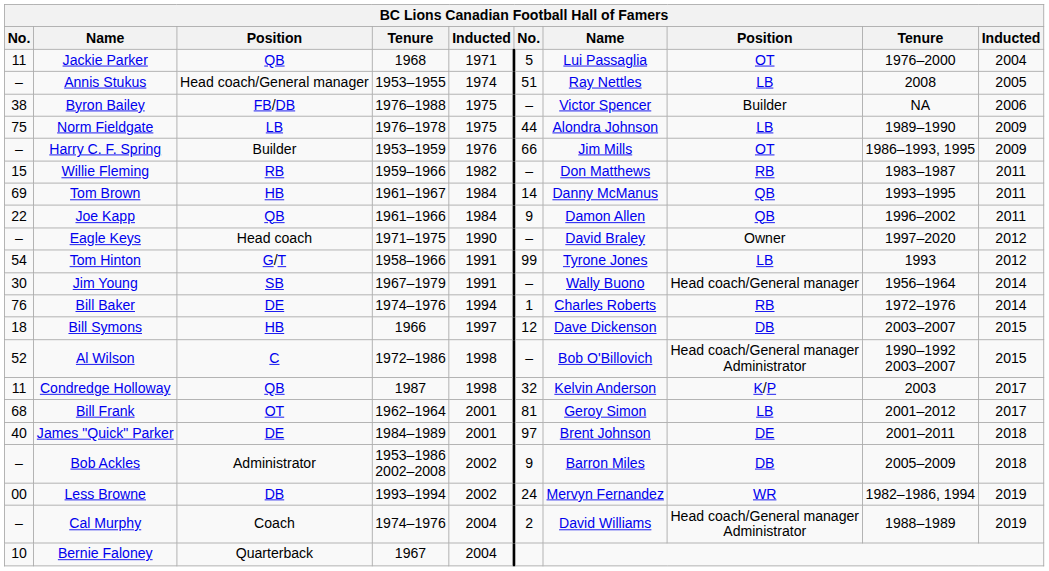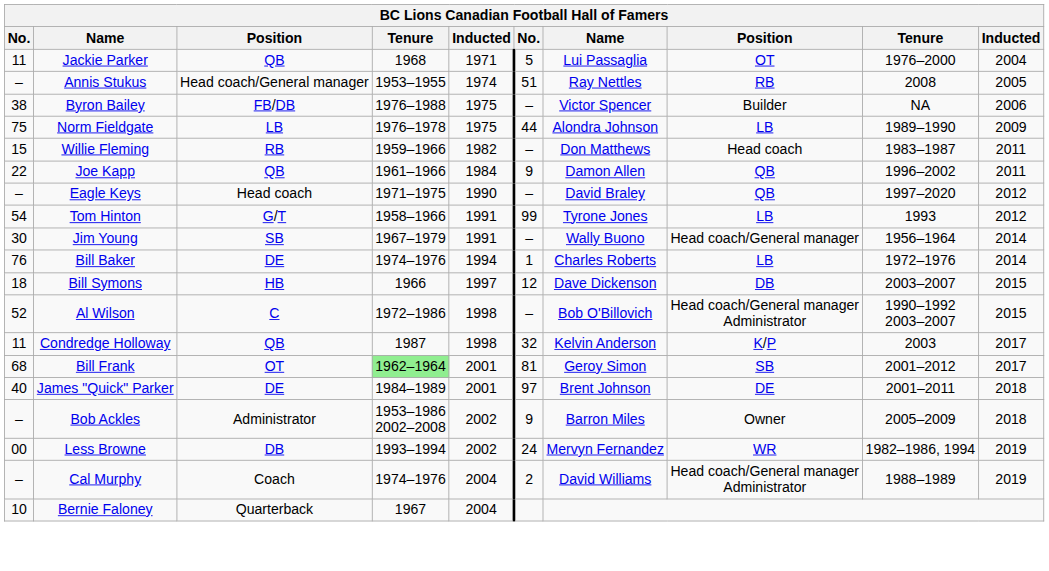Annis Stukus | column 8: LB -> RB
- row: – | Harry C. F. Spring | Builder | 1953–1959 | 1976 | 66 | Jim Mills | OT | 1986–1993, 1995 | 2009
Willie Fleming | column 8: RB -> Head coach
- row: 69 | Tom Brown | HB | 1961–1967 | 1984 | 14 | Danny McManus | QB | 1993–1995 | 2011
Eagle Keys | column 8: Owner -> QB
Bill Baker | column 8: RB -> LB
Bill Frank | column 4: no background -> lightgreen background
Bill Frank | column 8: LB -> SB
Bob Ackles | column 8: DB -> Owner
